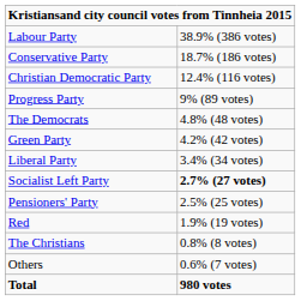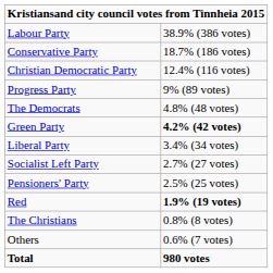Green Party | column 2: normal -> bold
Socialist Left Party | column 2: bold -> normal
Red | column 2: normal -> bold
